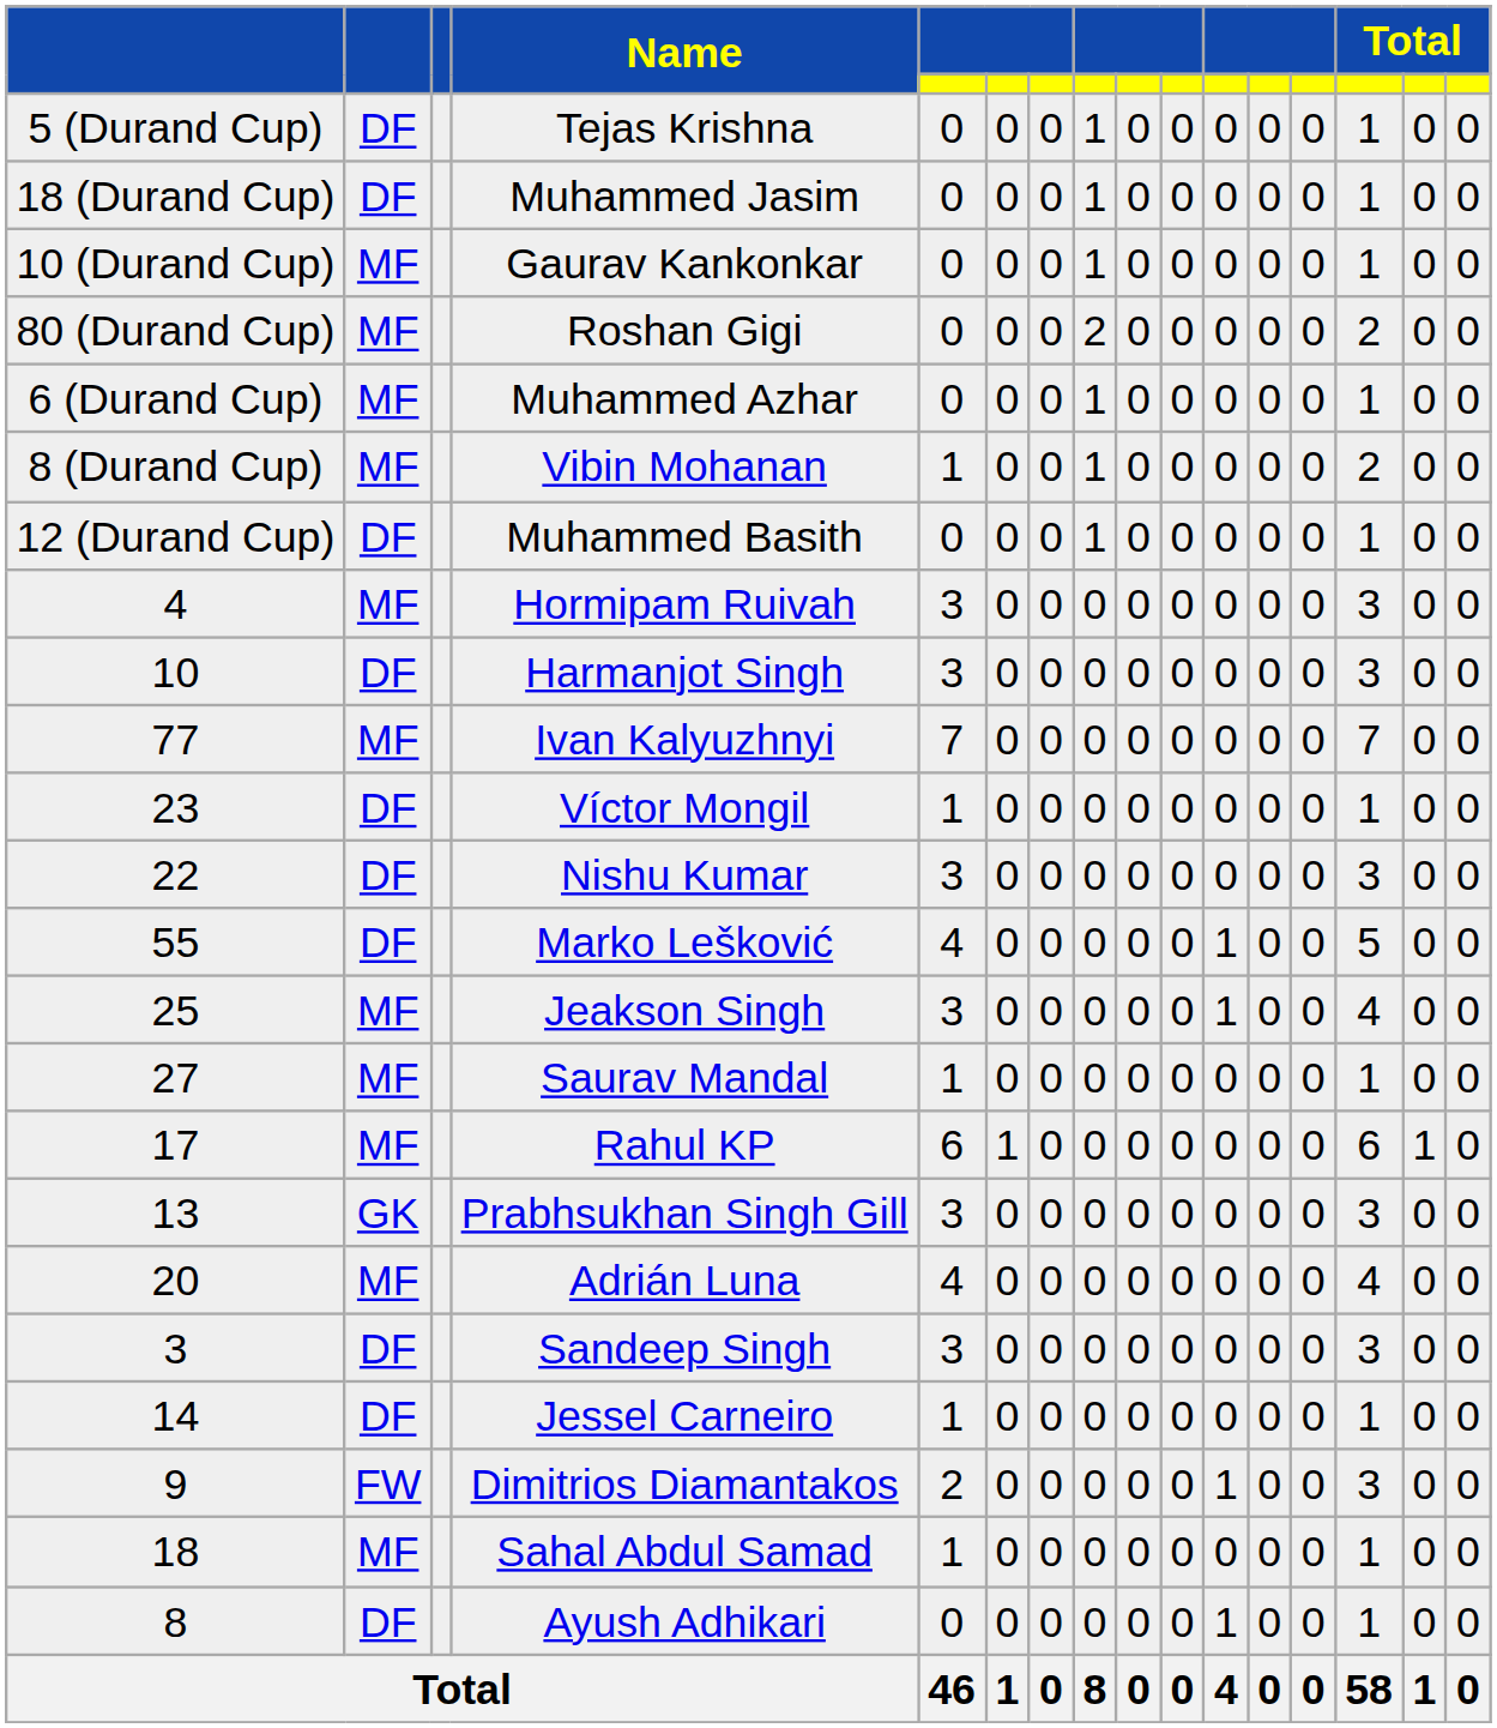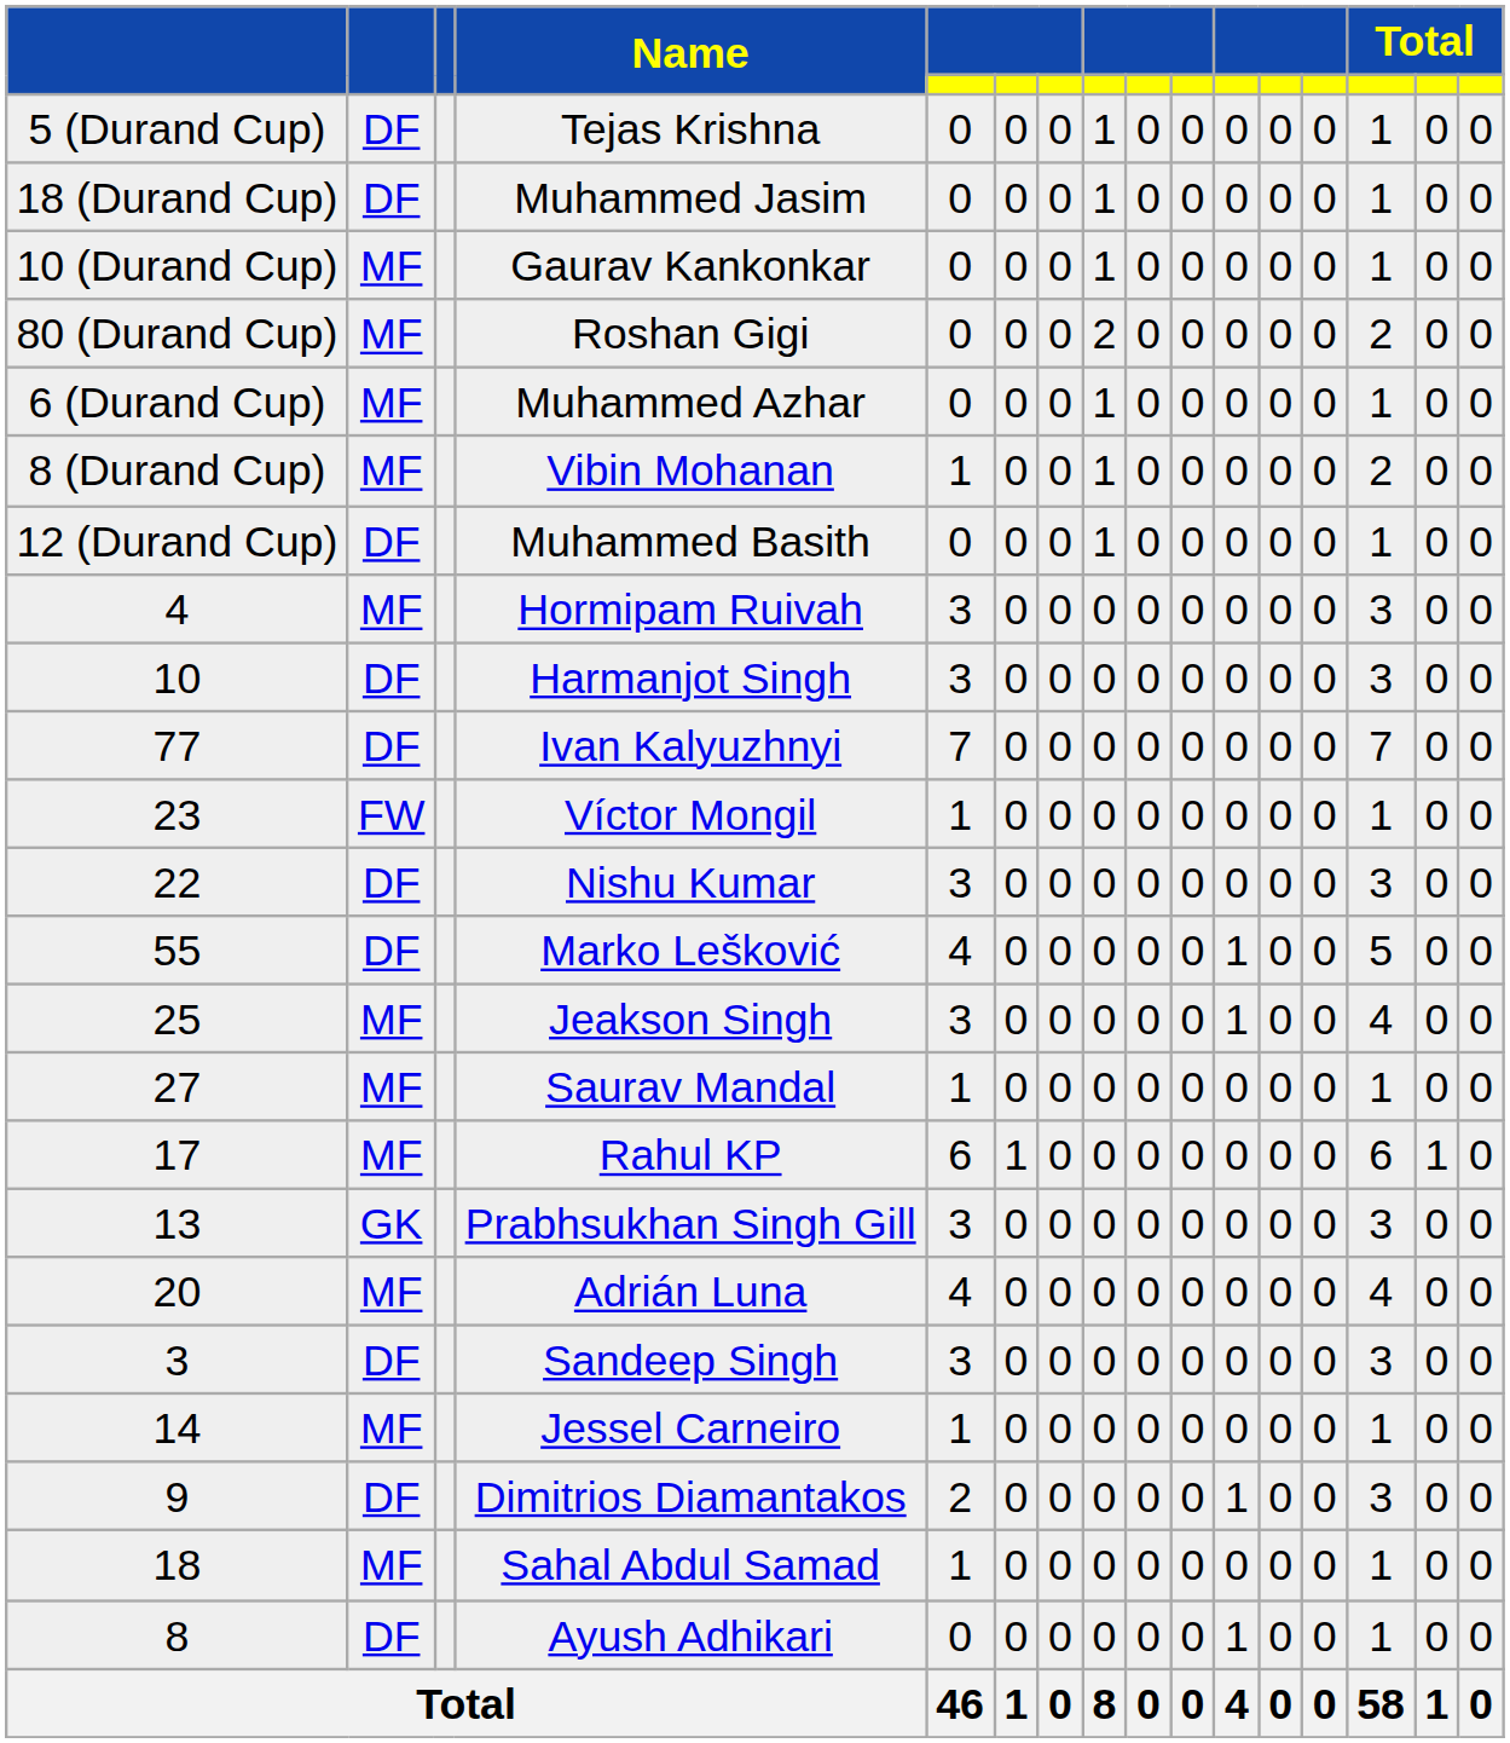Ivan Kalyuzhnyi | column 2: MF -> DF
Víctor Mongil | column 2: DF -> FW
Jessel Carneiro | column 2: DF -> MF
Dimitrios Diamantakos | column 2: FW -> DF
